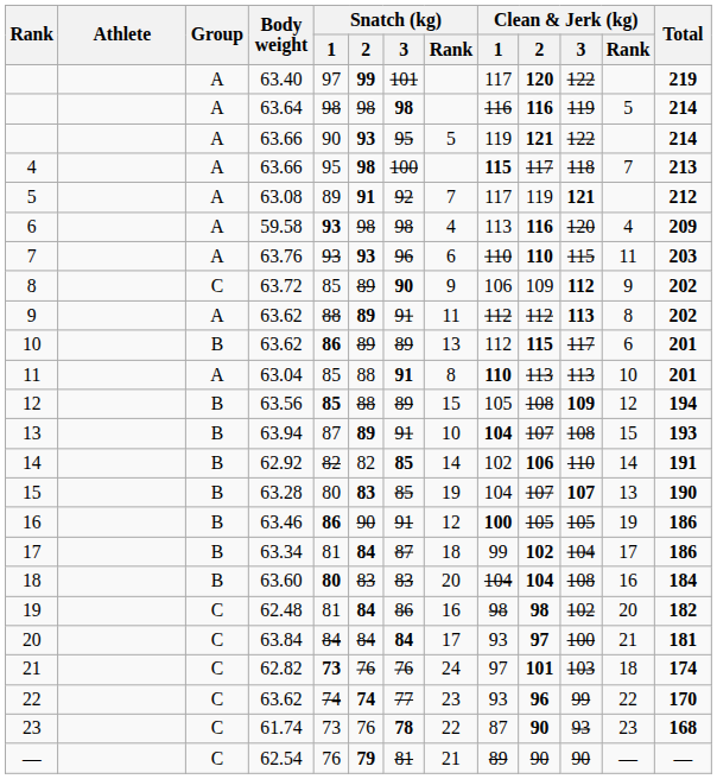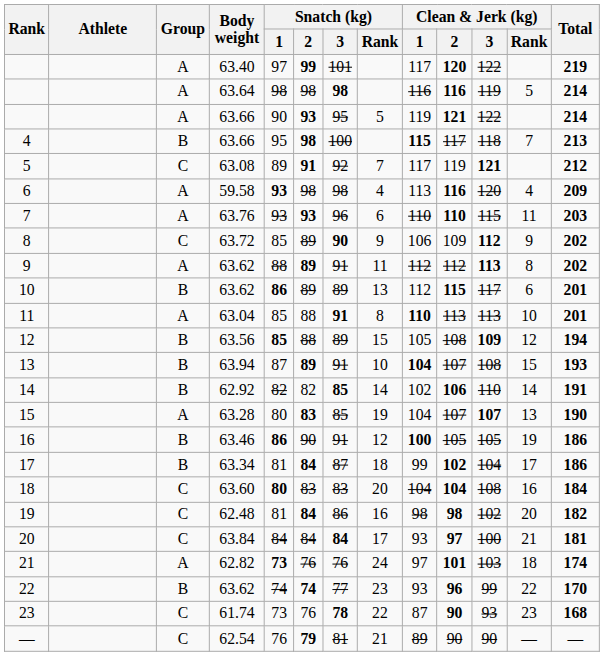row 6 | Group: A -> B
row 7 | Group: A -> C
row 17 | Group: B -> A
row 20 | Group: B -> C
row 23 | Group: C -> A
row 24 | Group: C -> B
